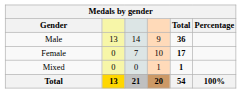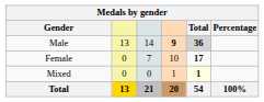Male | column 4: normal -> bold
Male | Total: no background -> lightgrey background
Mixed | Total: no background -> lightyellow background
